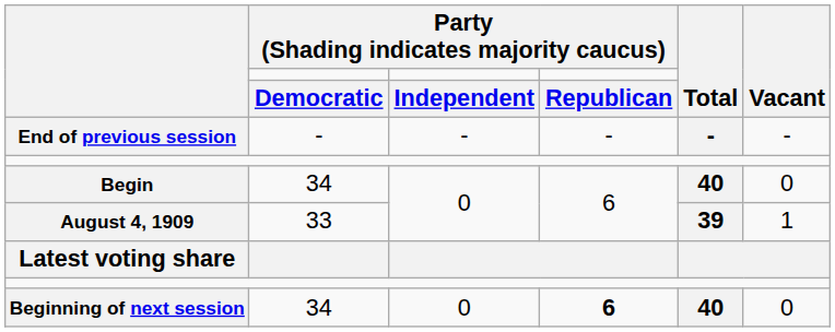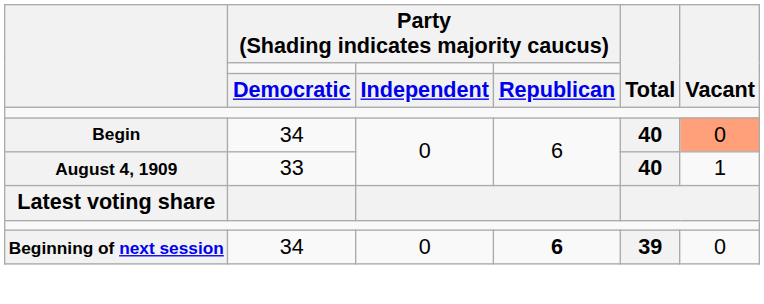- row: End of previous session | - | - | - | - | -
Begin | Vacant: no background -> lightsalmon background
August 4, 1909 | Total: 39 -> 40
Beginning of next session | Total: 40 -> 39
